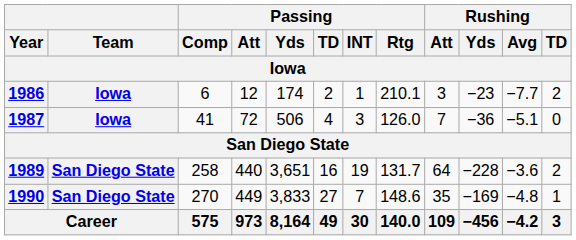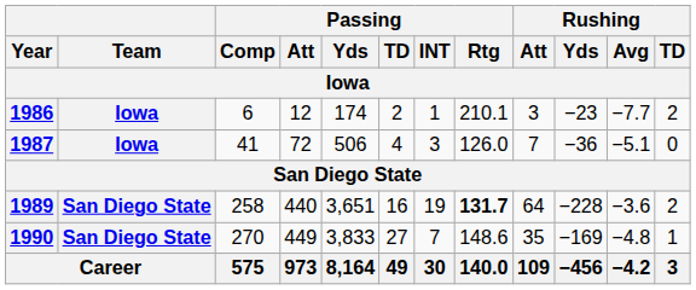1989 | Passing / Rtg: normal -> bold
